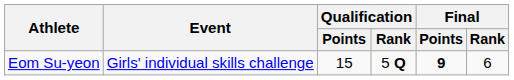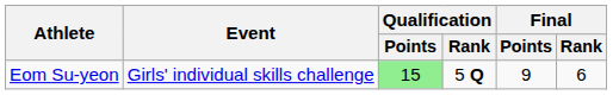Eom Su-yeon | Qualification / Points: no background -> lightgreen background
Eom Su-yeon | Final / Points: bold -> normal
